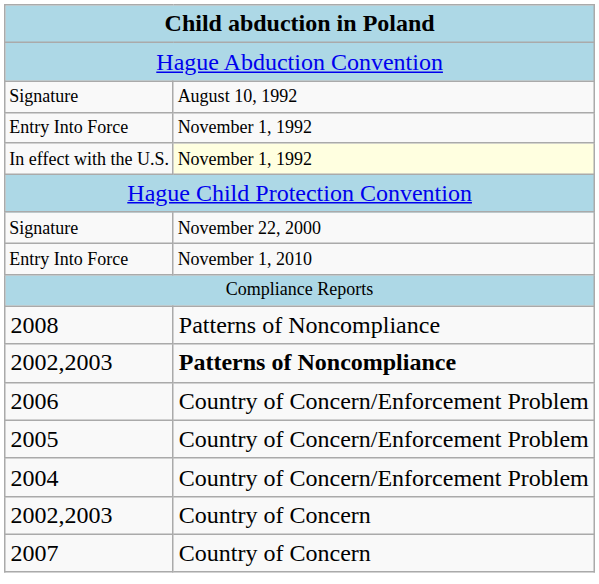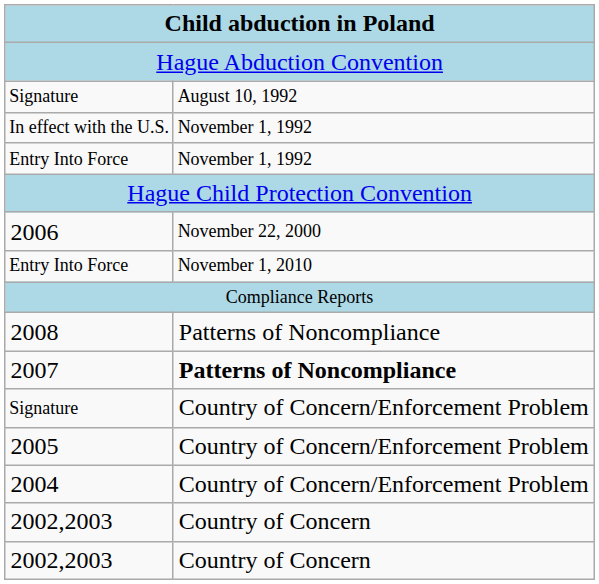row 4 | column 1: Entry Into Force -> In effect with the U.S.
row 5 | column 1: In effect with the U.S. -> Entry Into Force
row 5 | column 2: lightyellow background -> no background
row 7 | column 1: Signature -> 2006
row 11 | column 1: 2002,2003 -> 2007
row 12 | column 1: 2006 -> Signature
row 16 | column 1: 2007 -> 2002,2003
